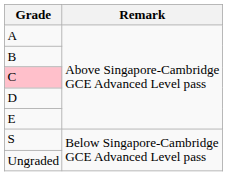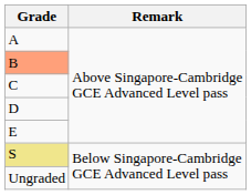B | Grade: no background -> lightsalmon background
C | Grade: pink background -> no background
S | Grade: no background -> khaki background
